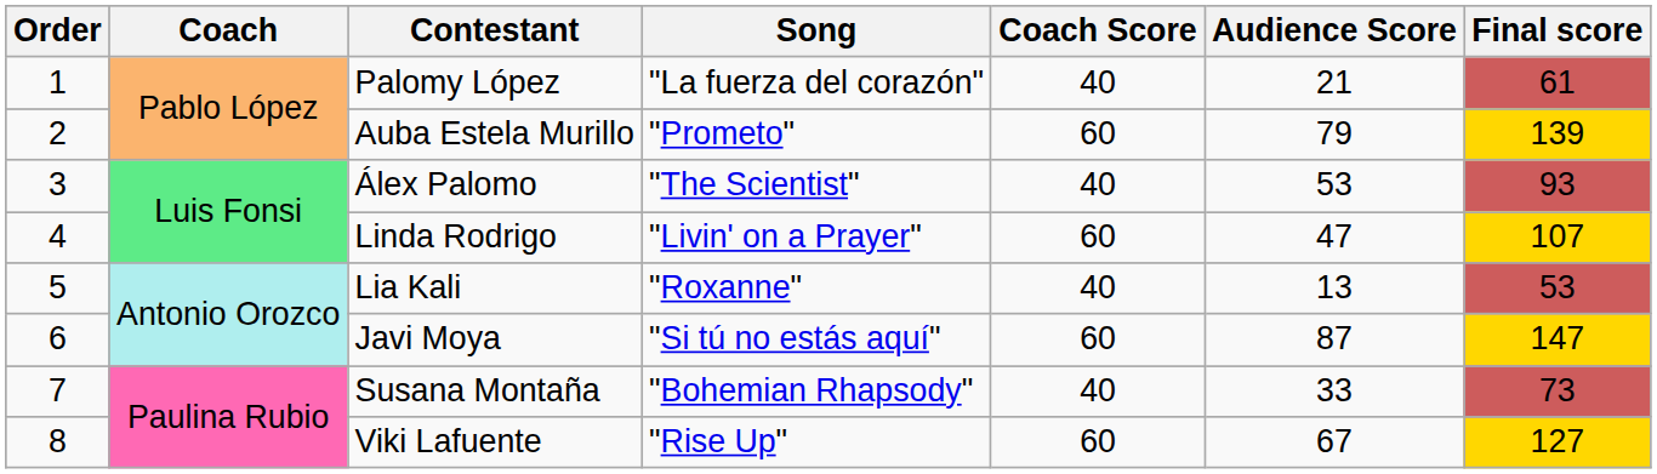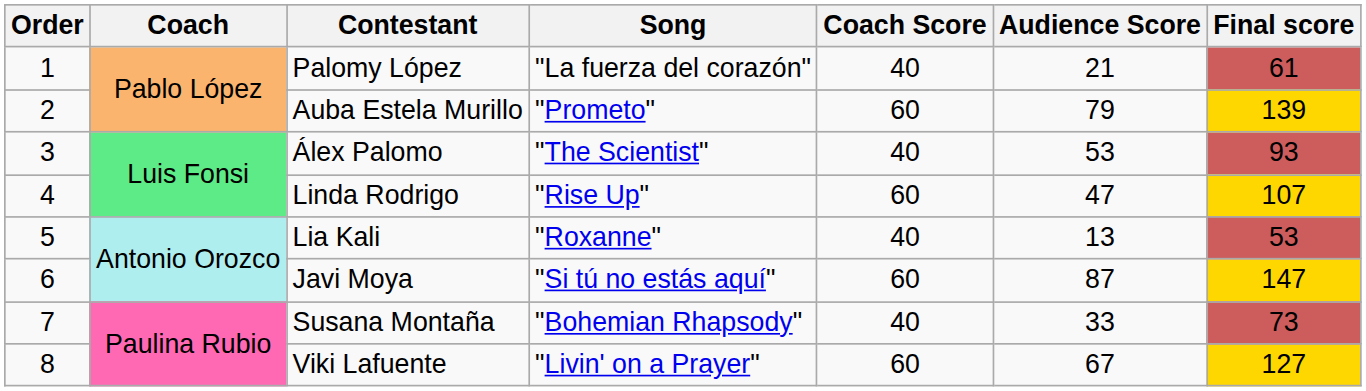Linda Rodrigo | Song: "Livin' on a Prayer" -> "Rise Up"
Viki Lafuente | Song: "Rise Up" -> "Livin' on a Prayer"
